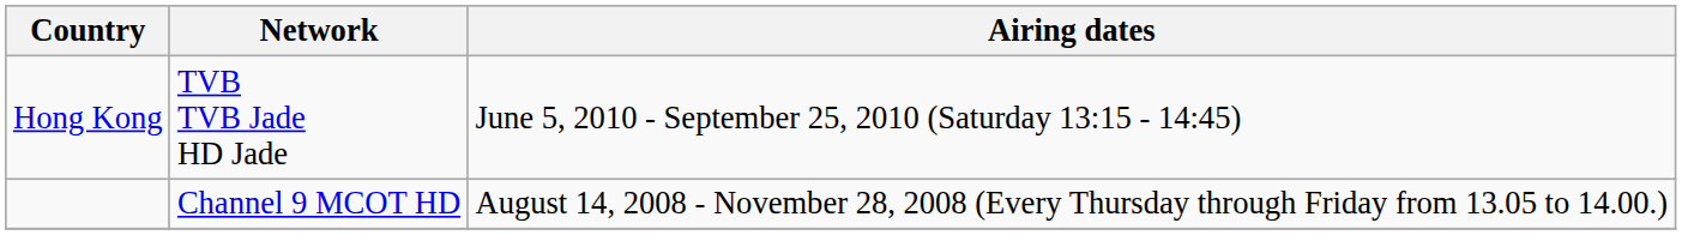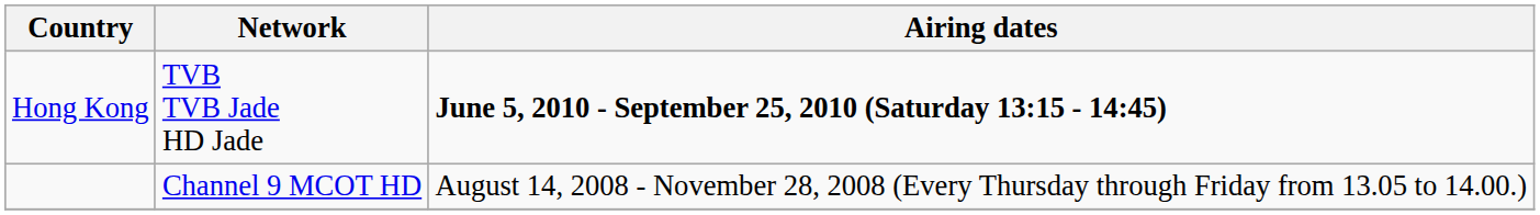Hong Kong | Airing dates: normal -> bold
